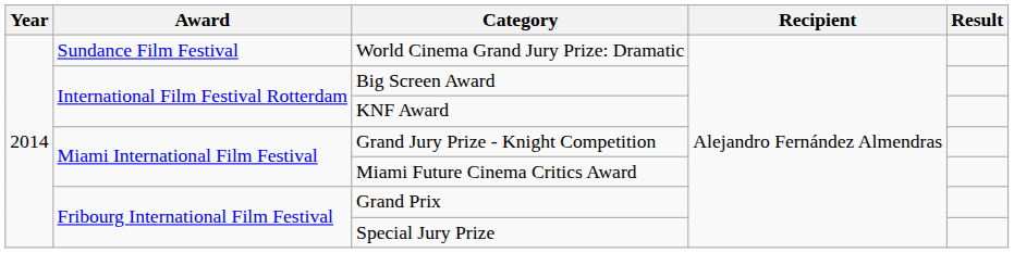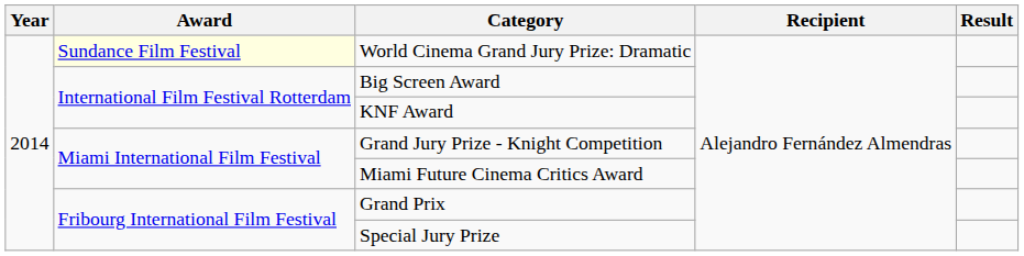World Cinema Grand Jury Prize: Dramatic | Award: no background -> lightyellow background
